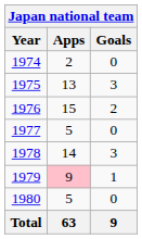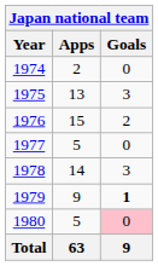1979 | Apps: pink background -> no background
1979 | Goals: normal -> bold
1980 | Goals: no background -> pink background
